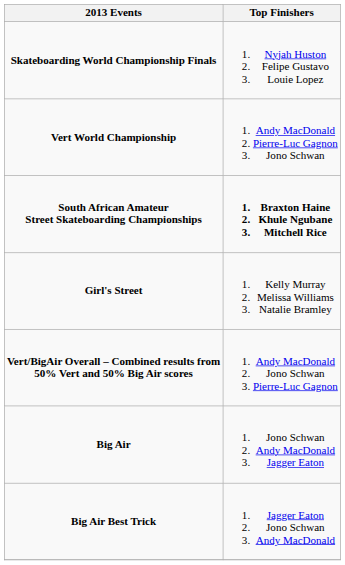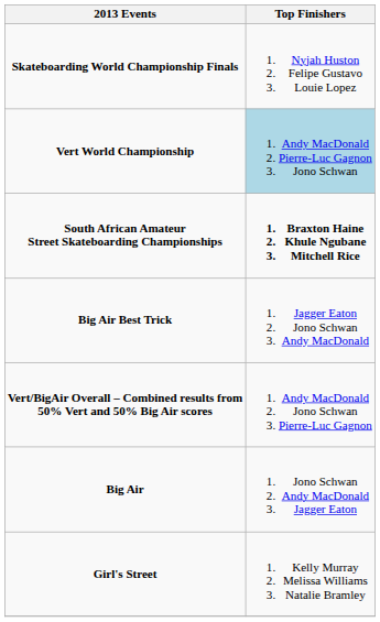Vert World Championship | Top Finishers: no background -> lightblue background
rows swapped: Girl's Street <-> Big Air Best Trick
